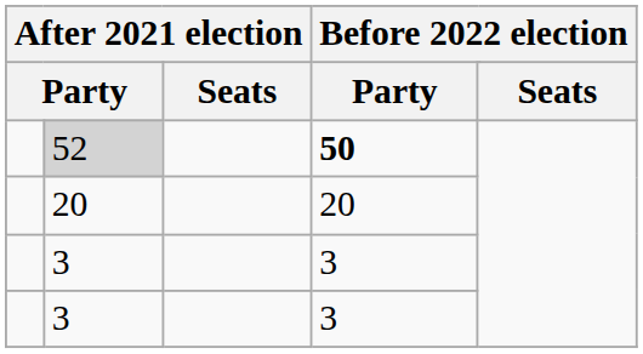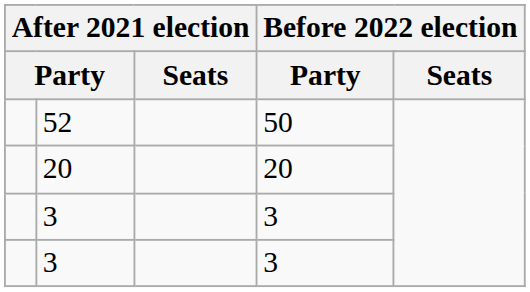52 | column 2: lightgrey background -> no background
52 | column 4: bold -> normal
